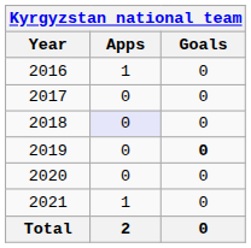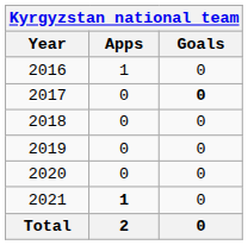2017 | Goals: normal -> bold
2018 | Apps: lavender background -> no background
2019 | Goals: bold -> normal
2021 | Apps: normal -> bold
